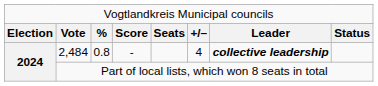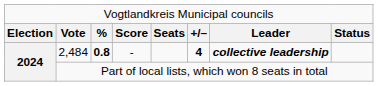2,484 | column 3: normal -> bold
2,484 | column 6: normal -> bold
